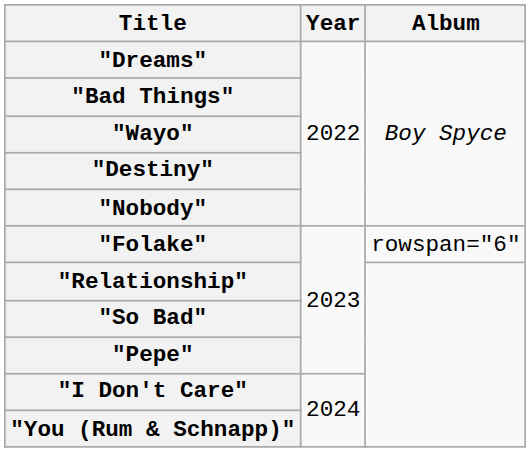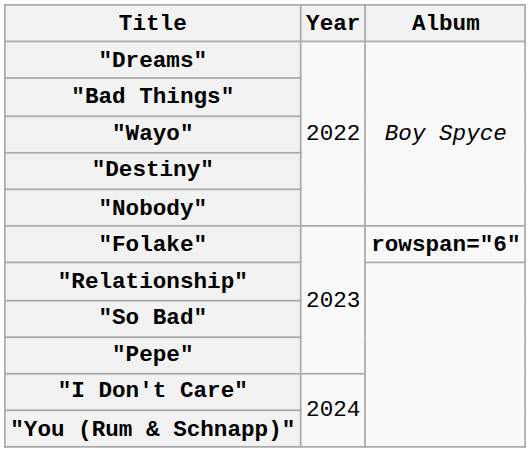"Folake" | Album: normal -> bold
